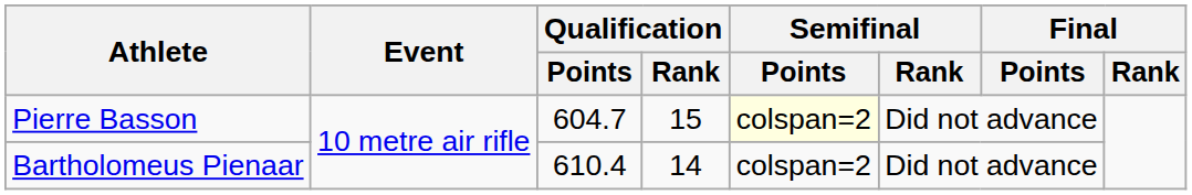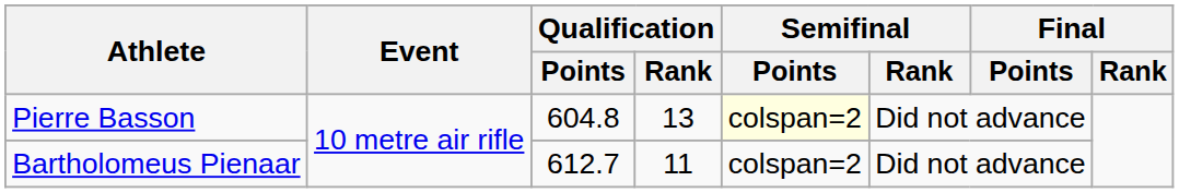Pierre Basson | Qualification / Points: 604.7 -> 604.8
Pierre Basson | Qualification / Rank: 15 -> 13
Bartholomeus Pienaar | Qualification / Points: 610.4 -> 612.7
Bartholomeus Pienaar | Qualification / Rank: 14 -> 11
